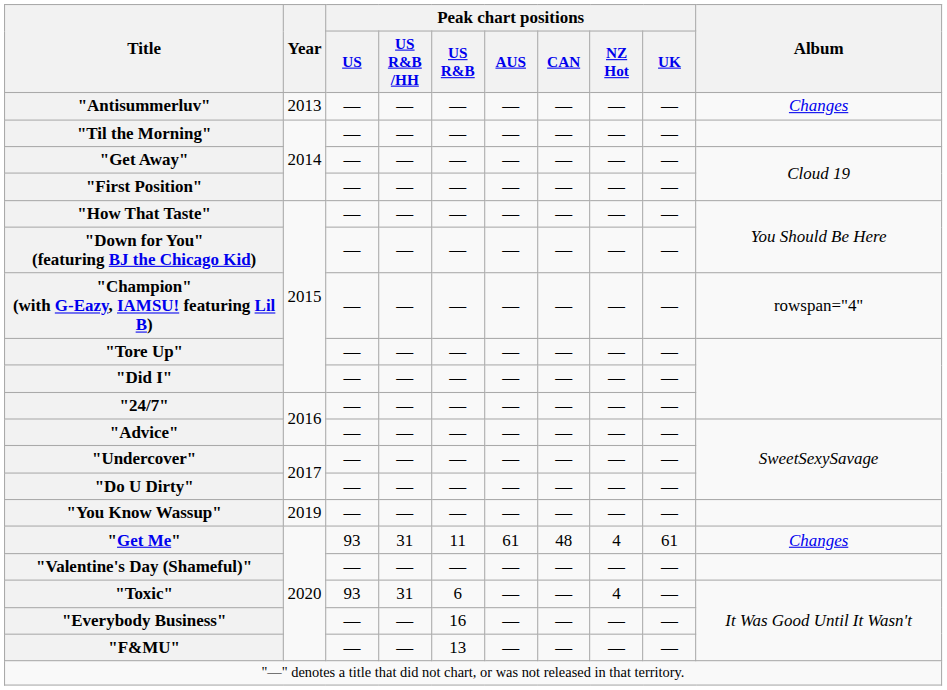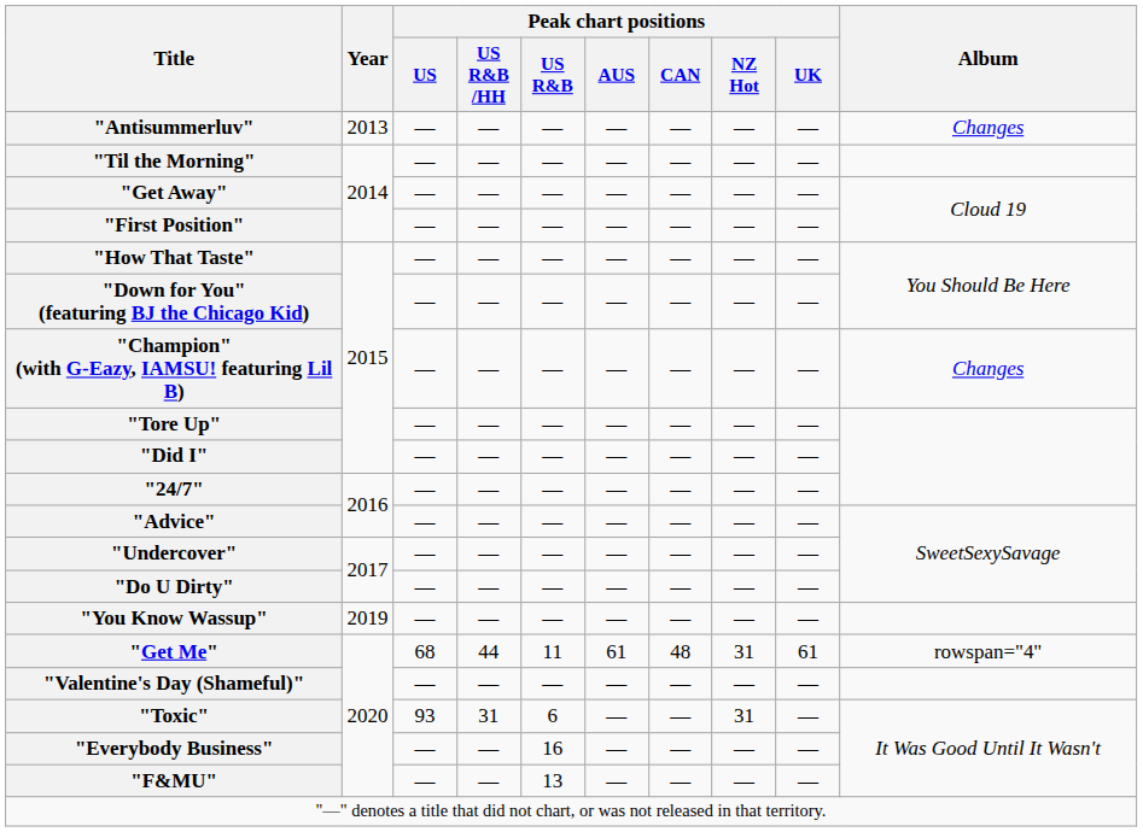"Champion" (with G-Eazy, IAMSU! featuring Lil B) | Album: rowspan="4" -> Changes
"Get Me" | Peak chart positions / US: 93 -> 68
"Get Me" | Peak chart positions / US R&B /HH: 31 -> 44
"Get Me" | Peak chart positions / NZ Hot: 4 -> 31
"Get Me" | Album: Changes -> rowspan="4"
"Toxic" | Peak chart positions / NZ Hot: 4 -> 31
